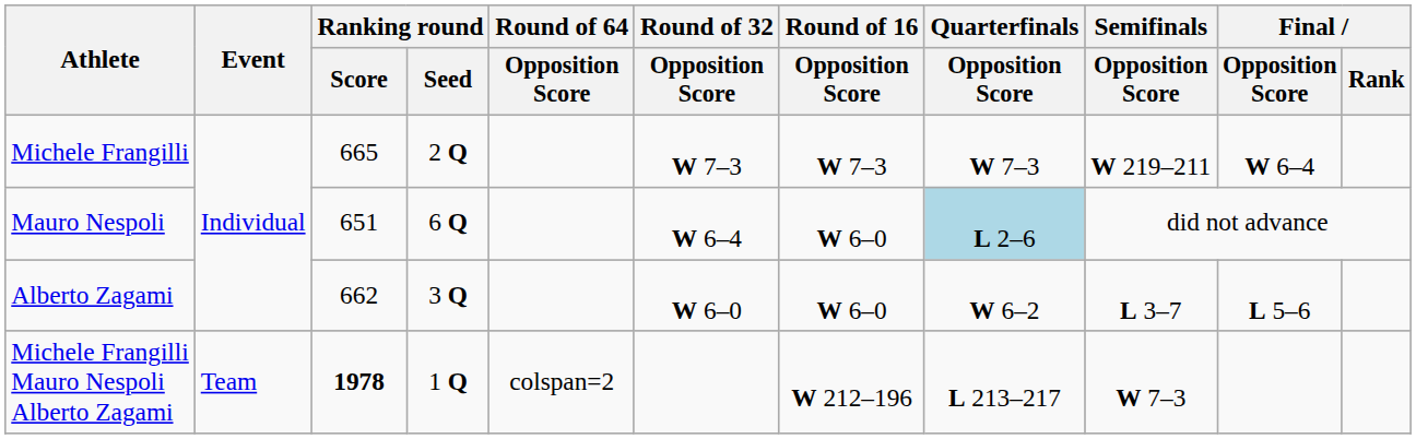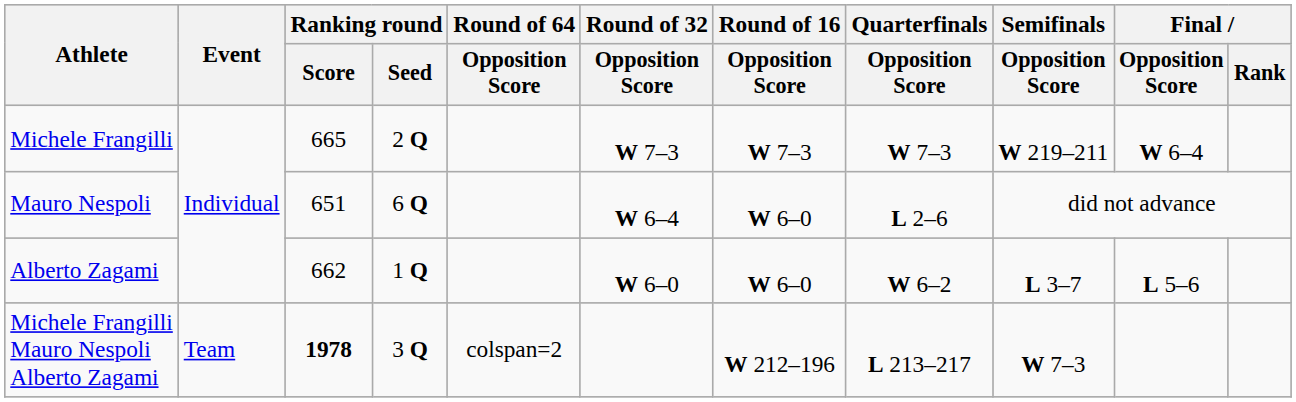Mauro Nespoli | Quarterfinals / Opposition Score: lightblue background -> no background
Alberto Zagami | Ranking round / Seed: 3 Q -> 1 Q
Michele Frangilli Mauro Nespoli Alberto Zagami | Ranking round / Seed: 1 Q -> 3 Q
